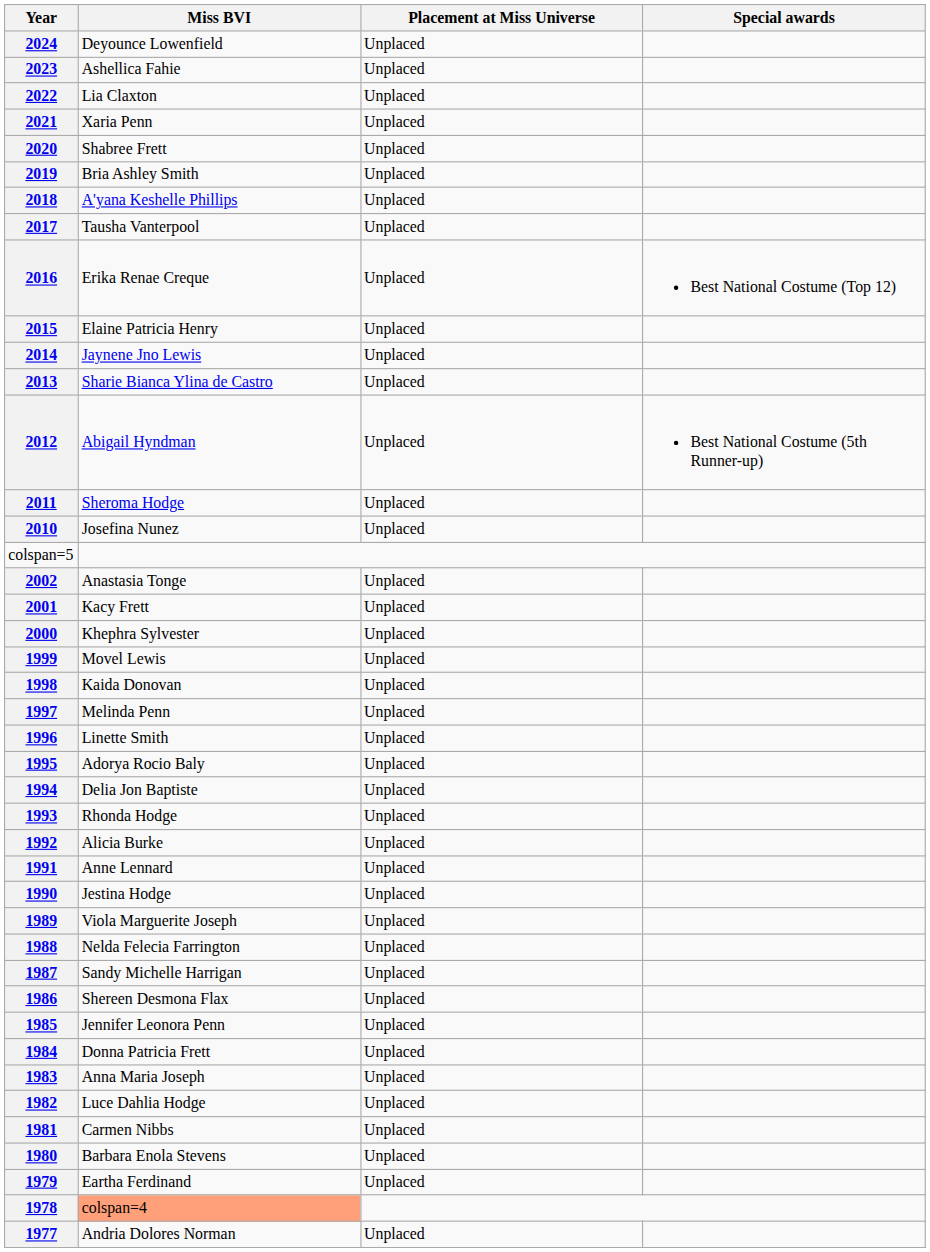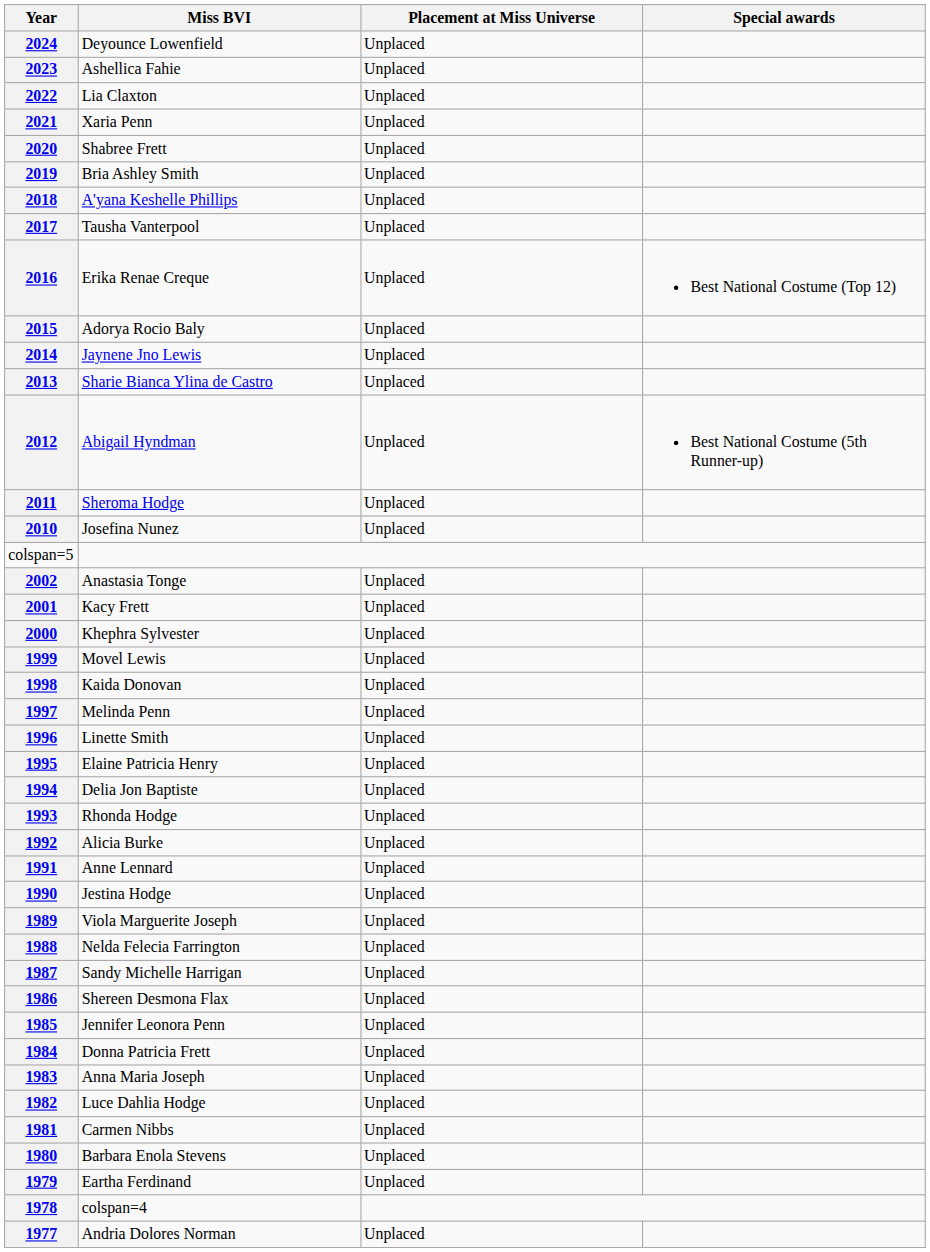2015 | Miss BVI: Elaine Patricia Henry -> Adorya Rocio Baly
1995 | Miss BVI: Adorya Rocio Baly -> Elaine Patricia Henry
1978 | Miss BVI: lightsalmon background -> no background
